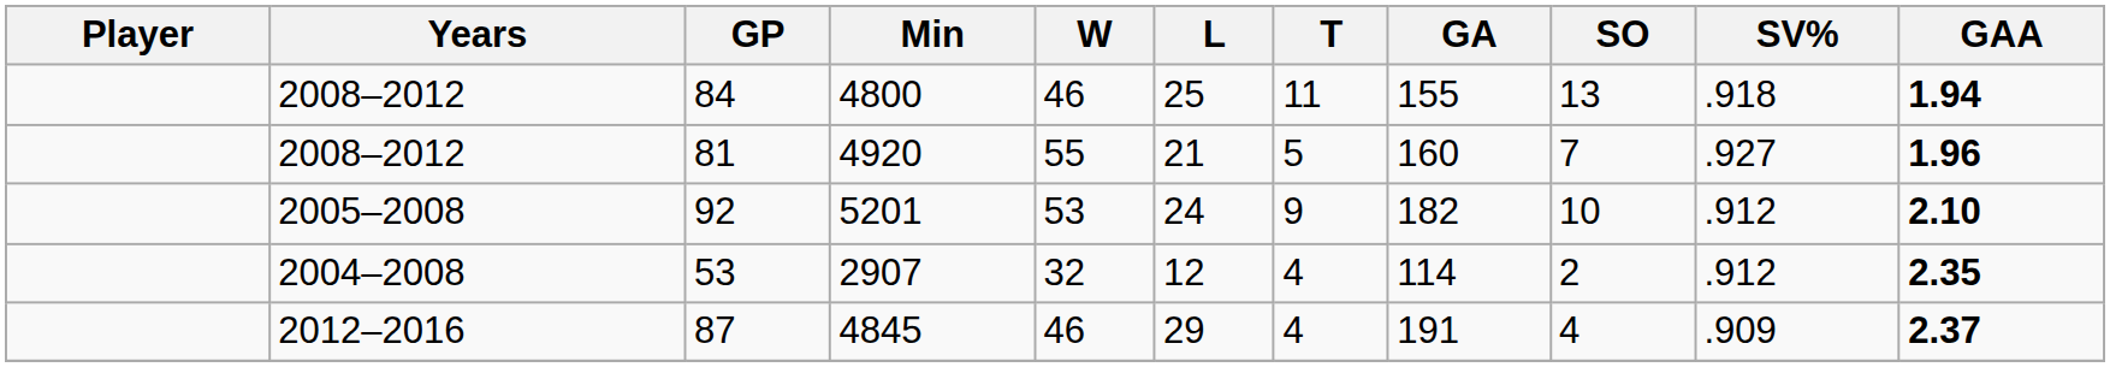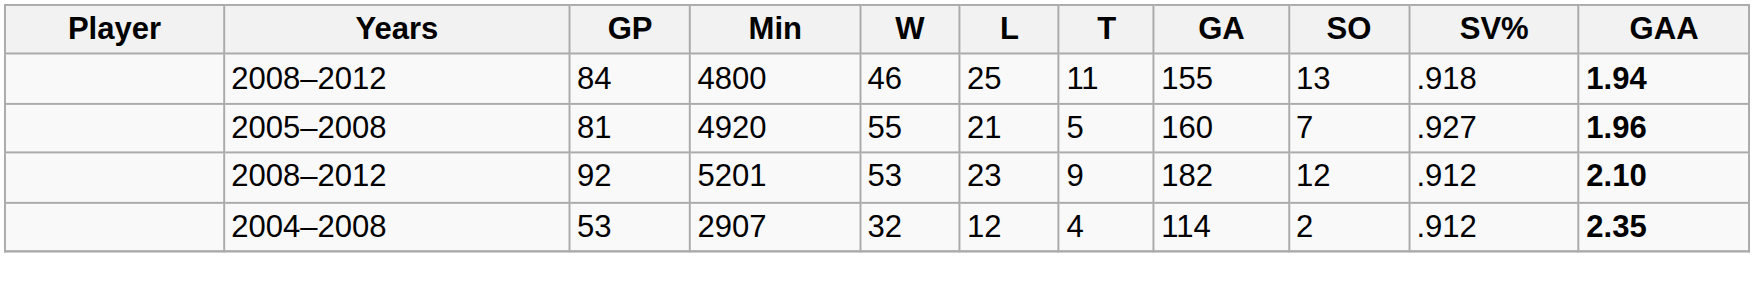81 | Years: 2008–2012 -> 2005–2008
92 | Years: 2005–2008 -> 2008–2012
92 | L: 24 -> 23
92 | SO: 10 -> 12
- row: 2012–2016 | 87 | 4845 | 46 | 29 | 4 | 191 | 4 | .909 | 2.37
